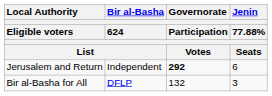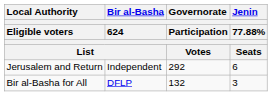Jerusalem and Return | Governorate / Participation / Votes: bold -> normal
